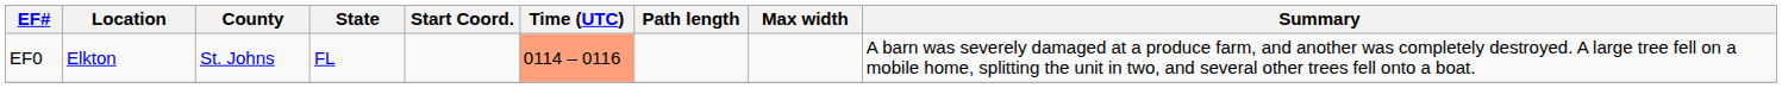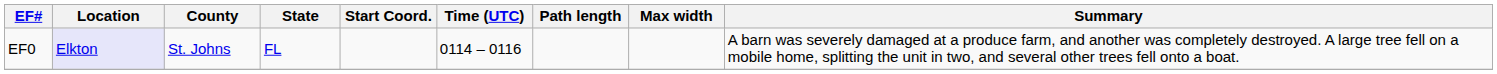EF0 | Location: no background -> lavender background
EF0 | Time (UTC): lightsalmon background -> no background
